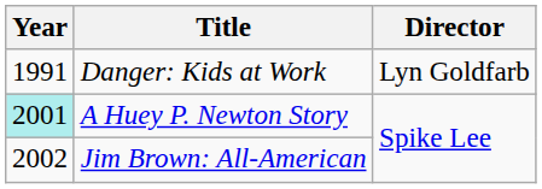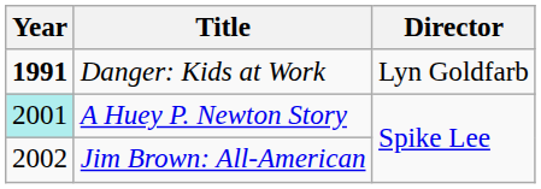Danger: Kids at Work | Year: normal -> bold
